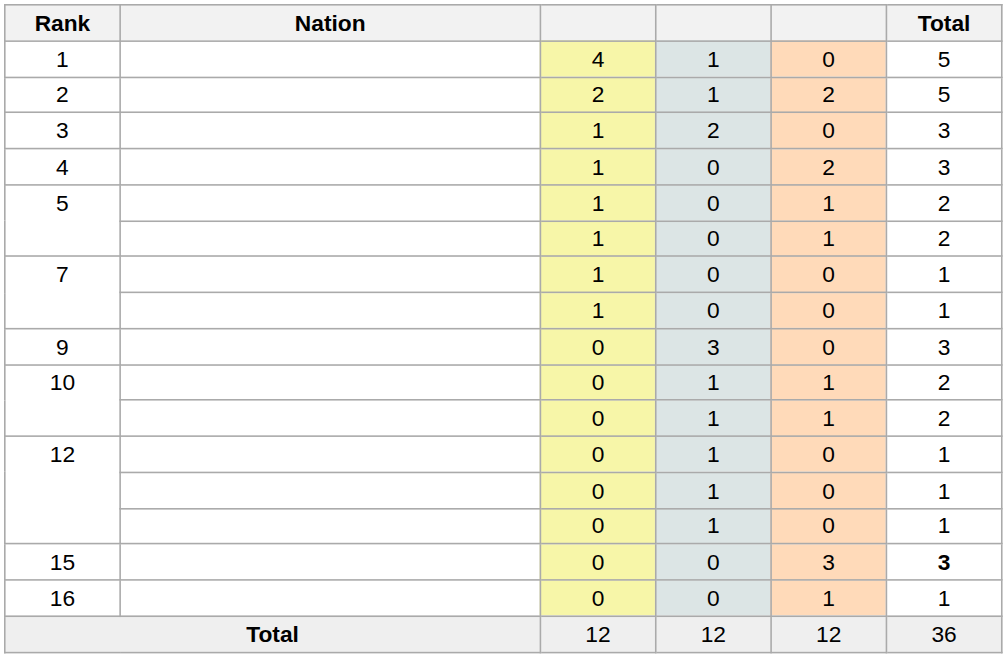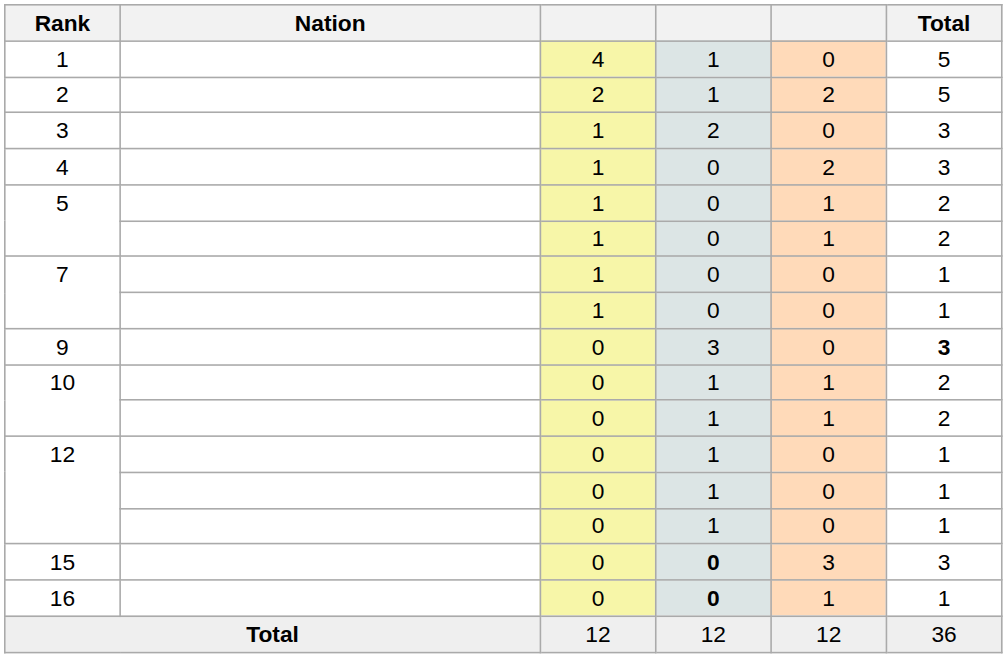9 | Total: normal -> bold
15 | column 4: normal -> bold
15 | Total: bold -> normal
16 | column 4: normal -> bold
